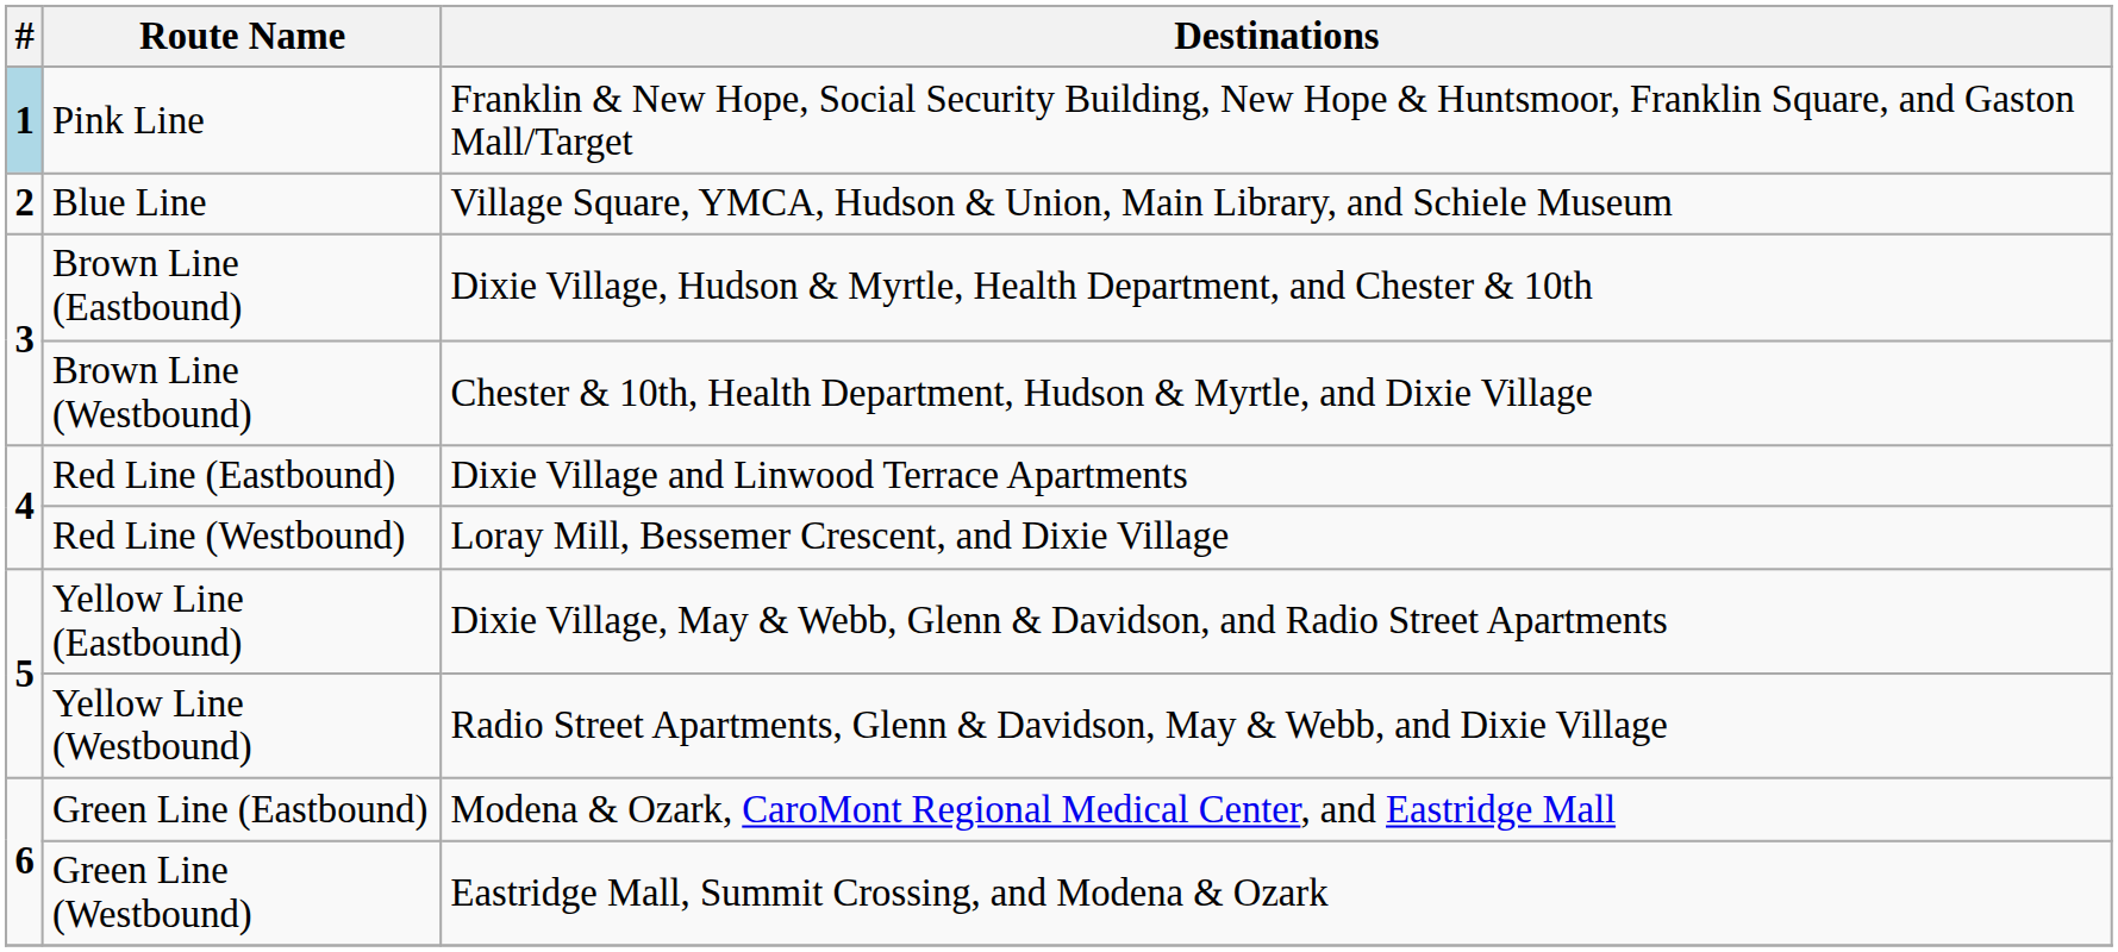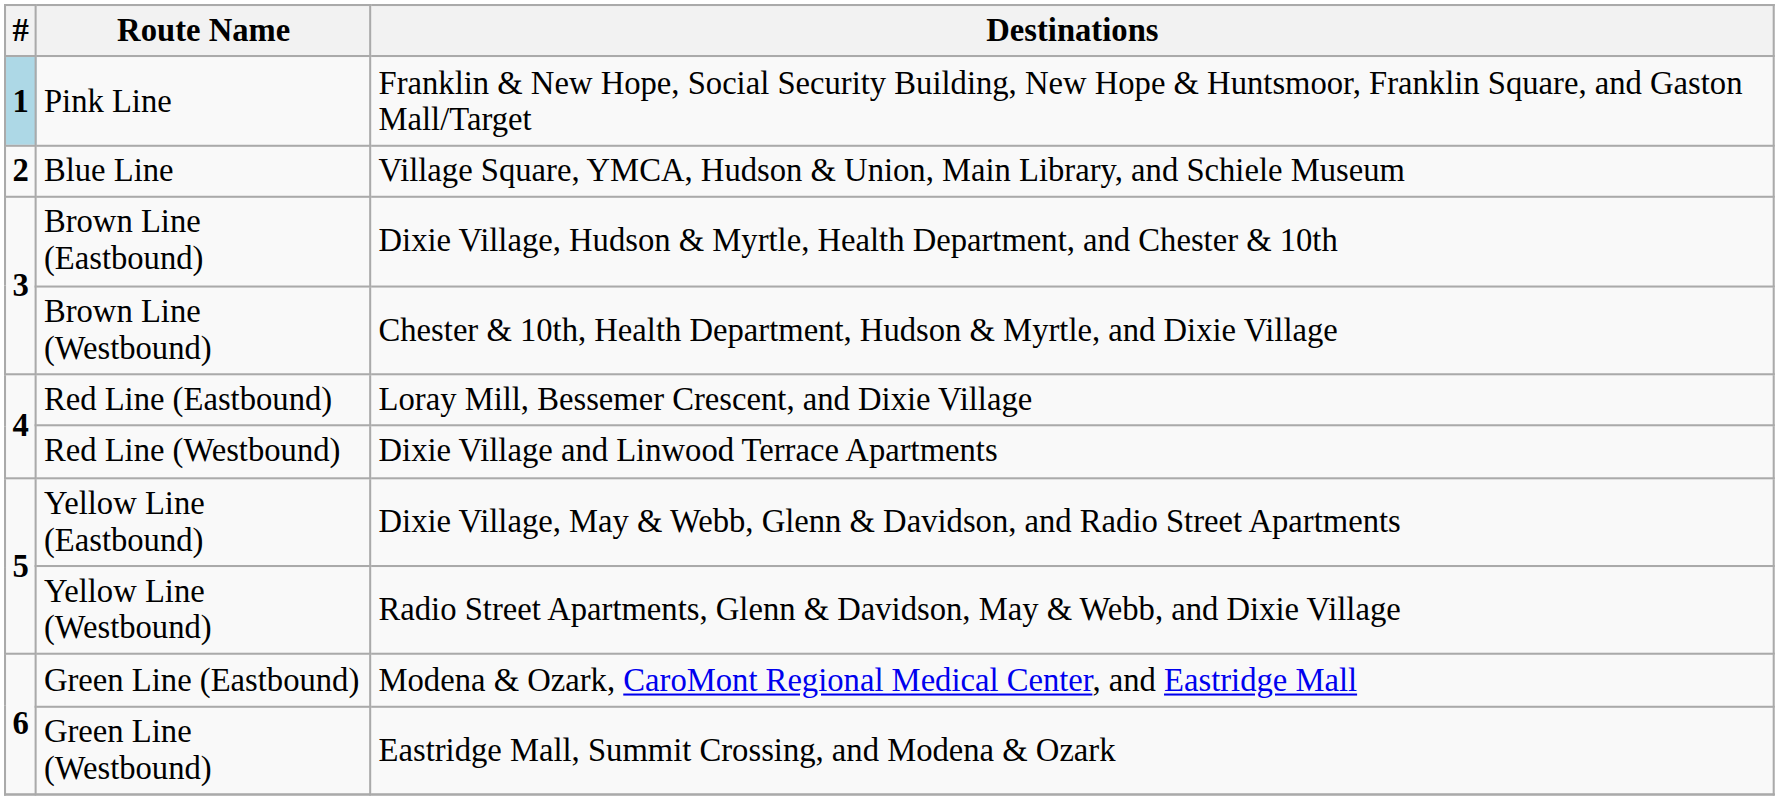Red Line (Eastbound) | Destinations: Dixie Village and Linwood Terrace Apartments -> Loray Mill, Bessemer Crescent, and Dixie Village
Red Line (Westbound) | Destinations: Loray Mill, Bessemer Crescent, and Dixie Village -> Dixie Village and Linwood Terrace Apartments
